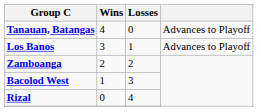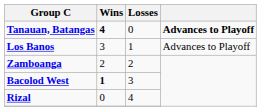Tanauan, Batangas | Wins: normal -> bold
Tanauan, Batangas | column 4: normal -> bold
Bacolod West | Wins: normal -> bold
